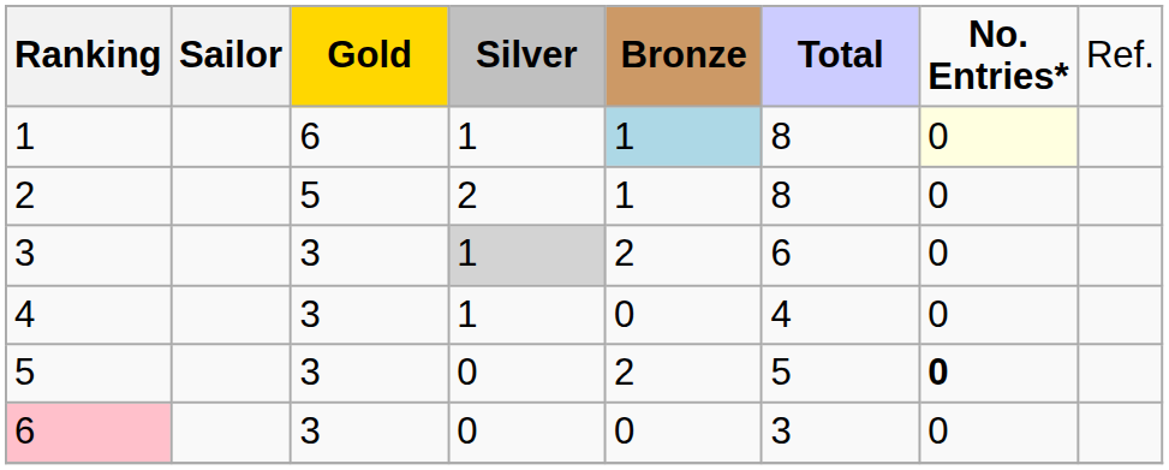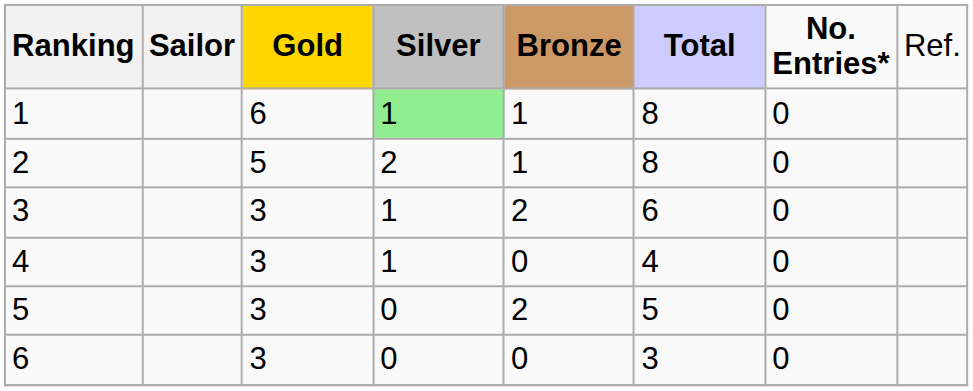row 2 | column 4: no background -> lightgreen background
row 2 | column 5: lightblue background -> no background
row 2 | column 7: lightyellow background -> no background
row 4 | column 4: lightgrey background -> no background
row 6 | column 7: bold -> normal
row 7 | column 1: pink background -> no background
